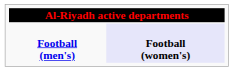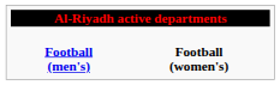Football (men's) | column 2: lavender background -> no background
